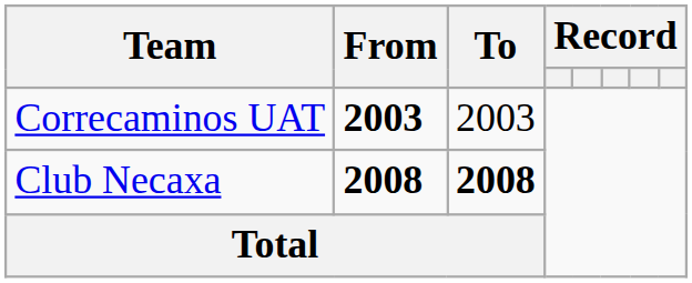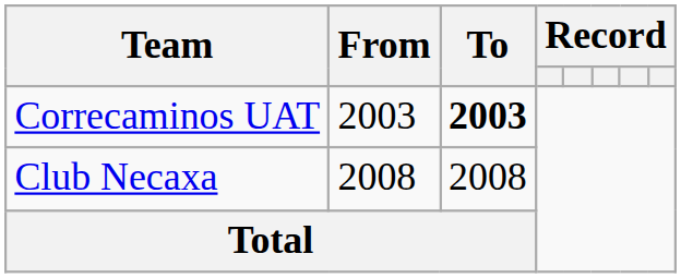Correcaminos UAT | From: bold -> normal
Correcaminos UAT | To: normal -> bold
Club Necaxa | From: bold -> normal
Club Necaxa | To: bold -> normal
